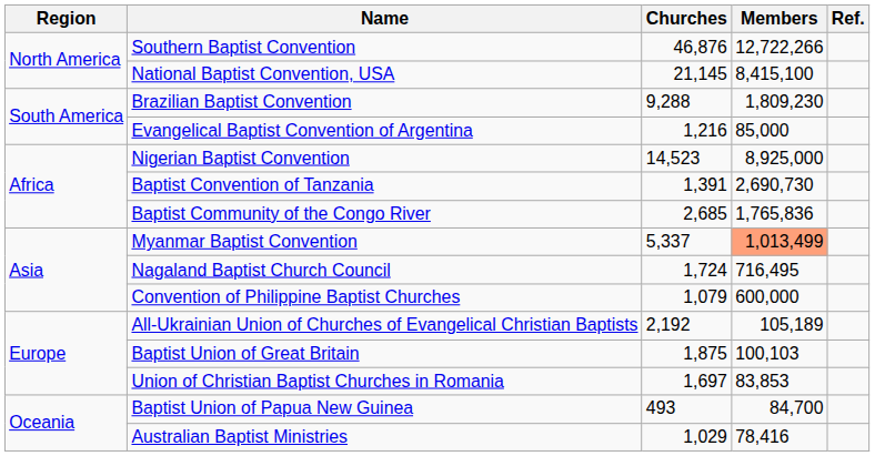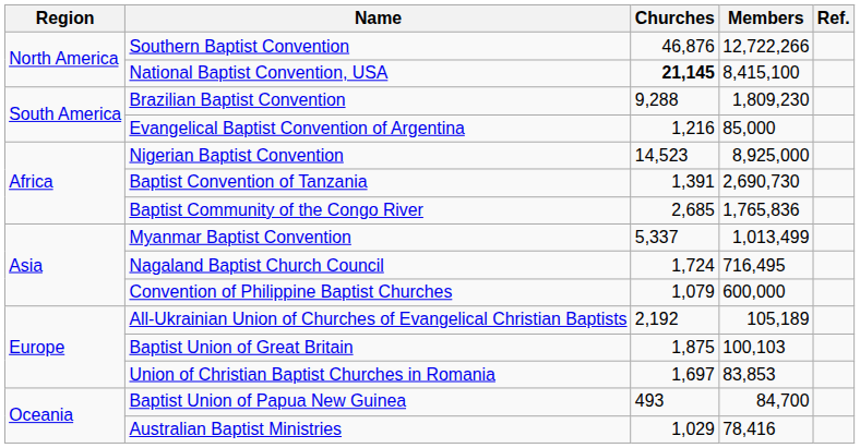National Baptist Convention, USA | Churches: normal -> bold
Myanmar Baptist Convention | Members: lightsalmon background -> no background
